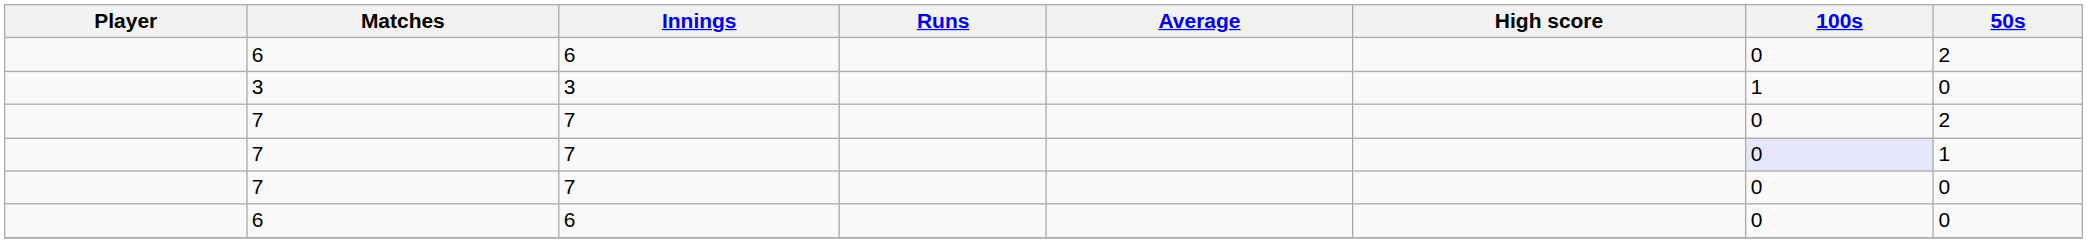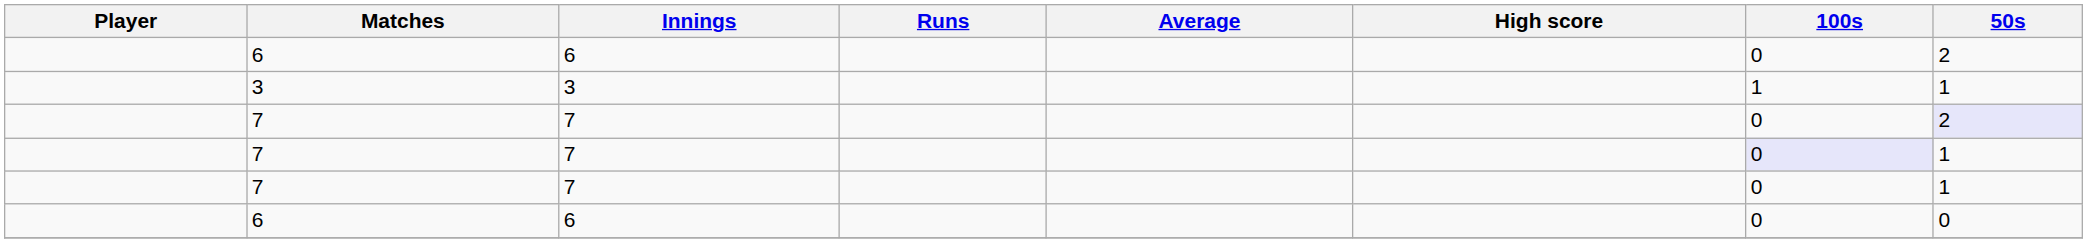row 3 | 50s: 0 -> 1
row 4 | 50s: no background -> lavender background
row 6 | 50s: 0 -> 1
